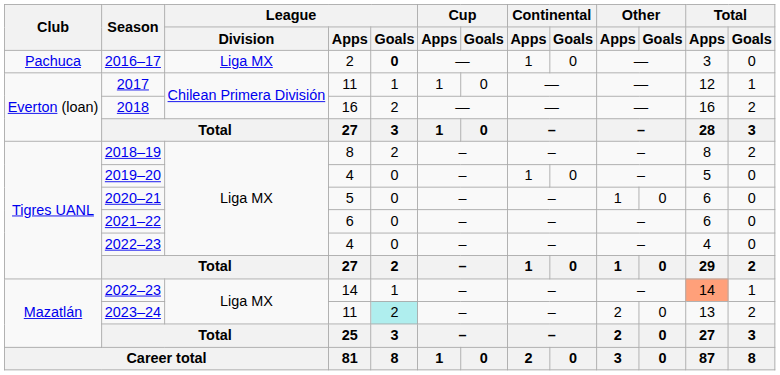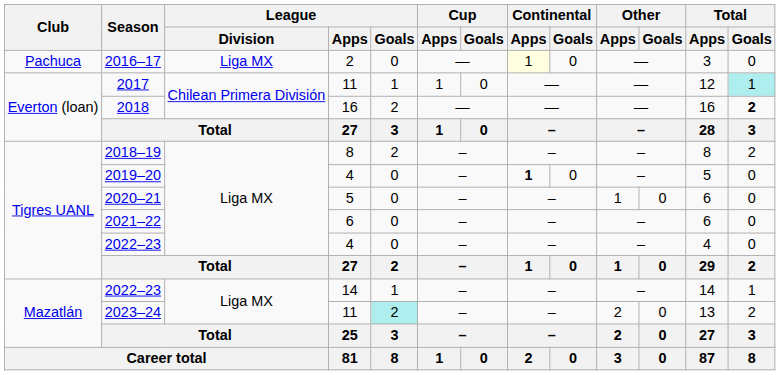2016–17 | League / Goals: bold -> normal
2016–17 | Continental / Apps: no background -> lightyellow background
2017 | Total / Goals: no background -> paleturquoise background
2018 | Total / Goals: normal -> bold
2019–20 | Continental / Apps: normal -> bold
2022–23 / 14 | Total / Apps: lightsalmon background -> no background
